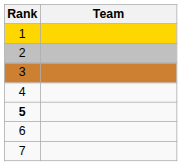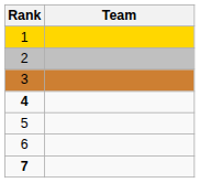4 | Rank: normal -> bold
5 | Rank: bold -> normal
7 | Rank: normal -> bold
